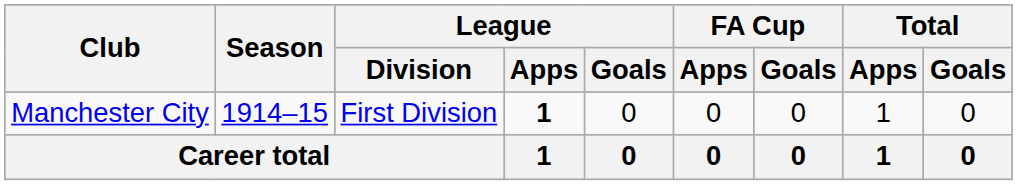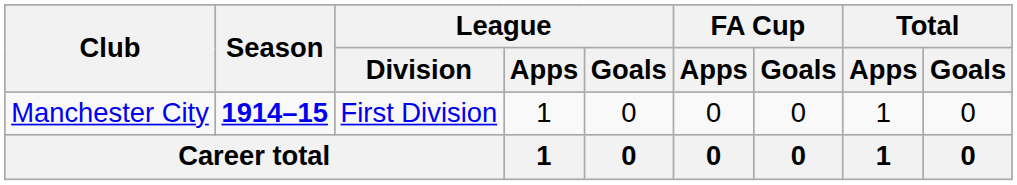Manchester City | Season: normal -> bold
Manchester City | League / Apps: bold -> normal
